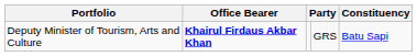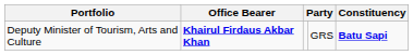Deputy Minister of Tourism, Arts and Culture | Constituency: normal -> bold
